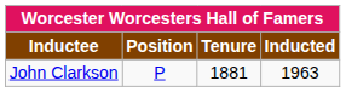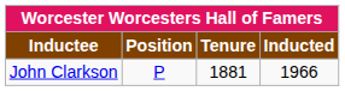John Clarkson | Inducted: 1963 -> 1966
